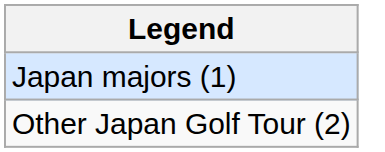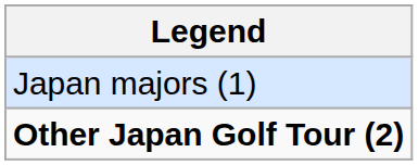row 3 | column 1: normal -> bold
